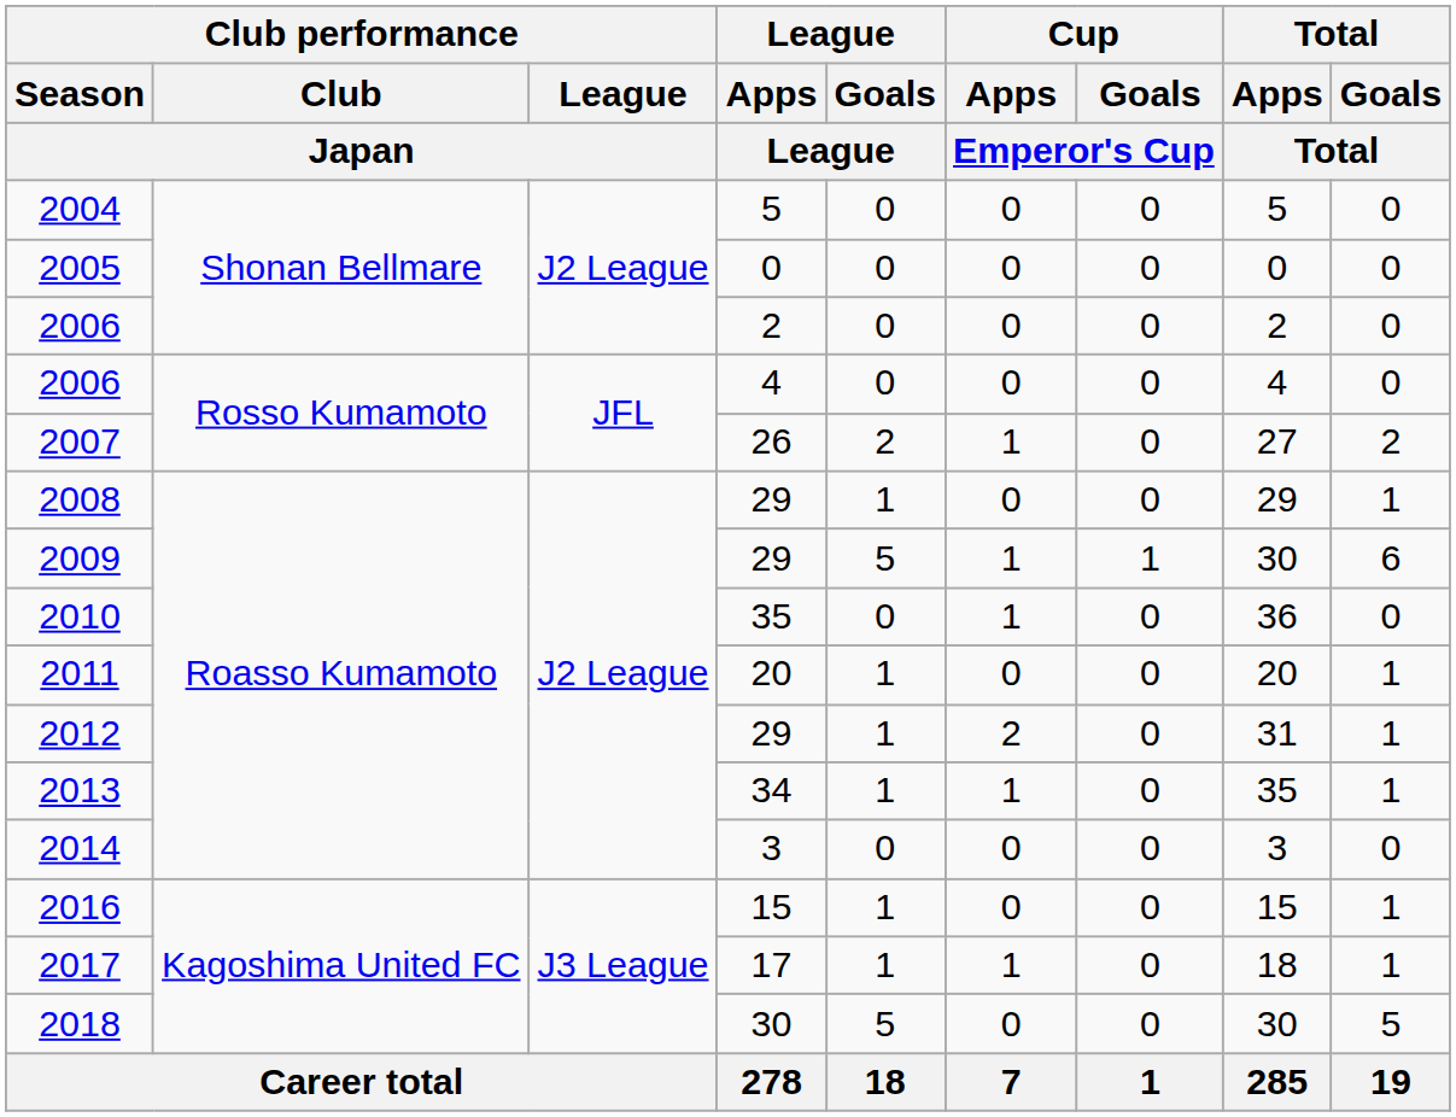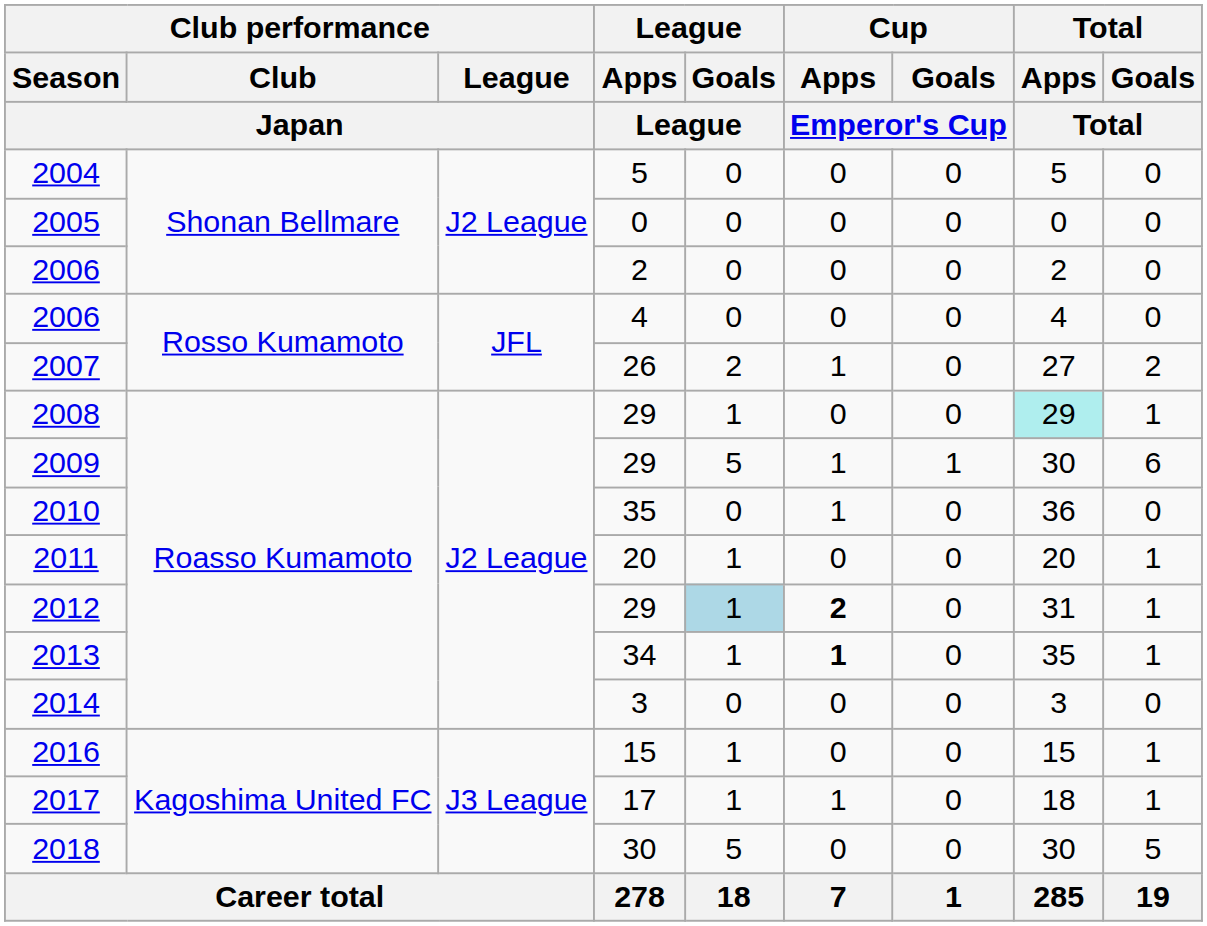2008 | Total / Apps / Total: no background -> paleturquoise background
2012 | League / Goals / League: no background -> lightblue background
2012 | Cup / Apps / Emperor's Cup: normal -> bold
2013 | Cup / Apps / Emperor's Cup: normal -> bold
